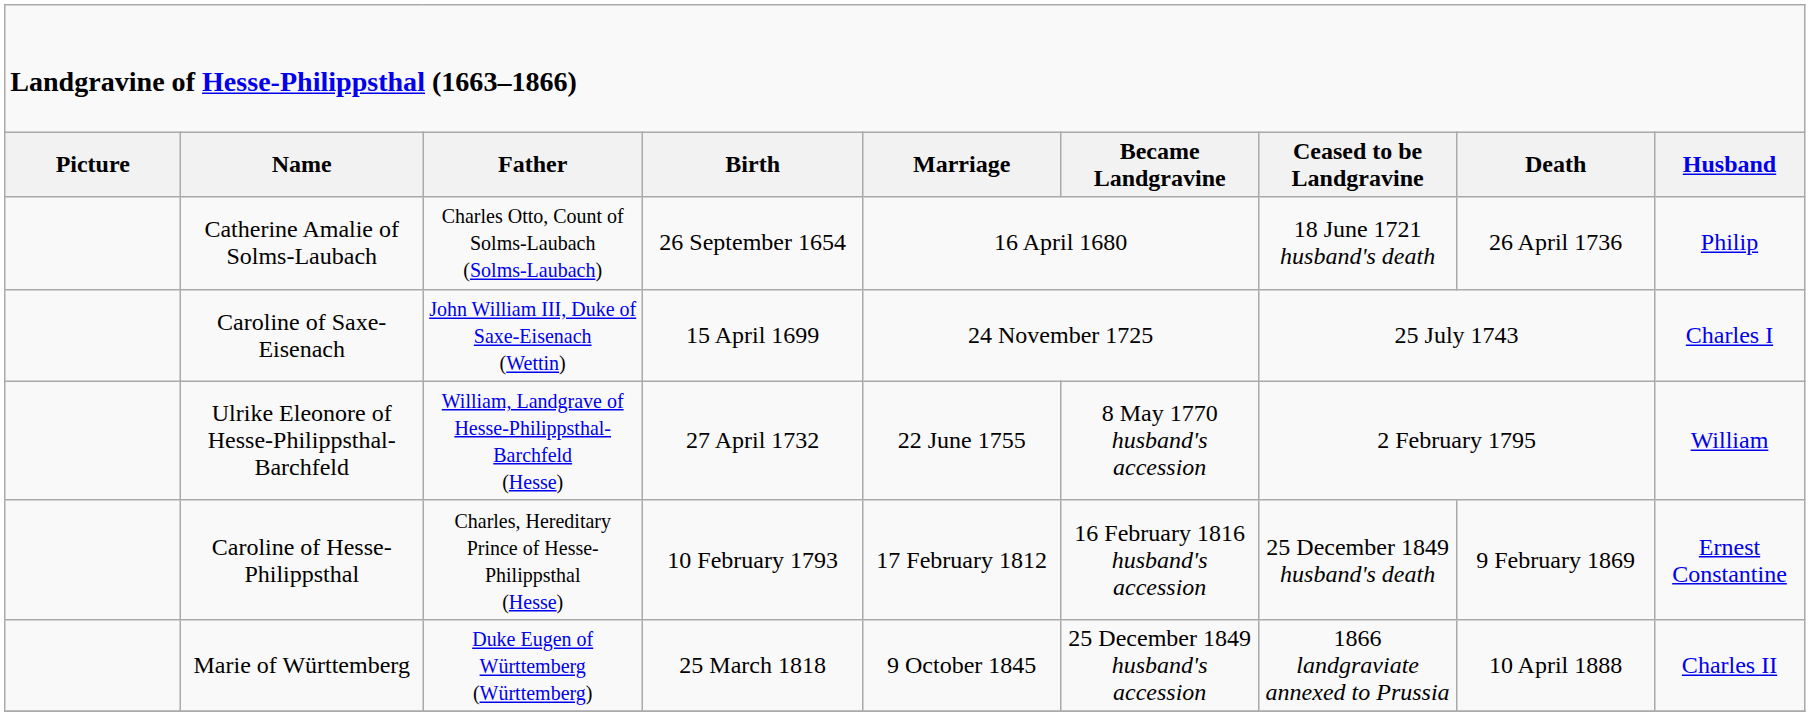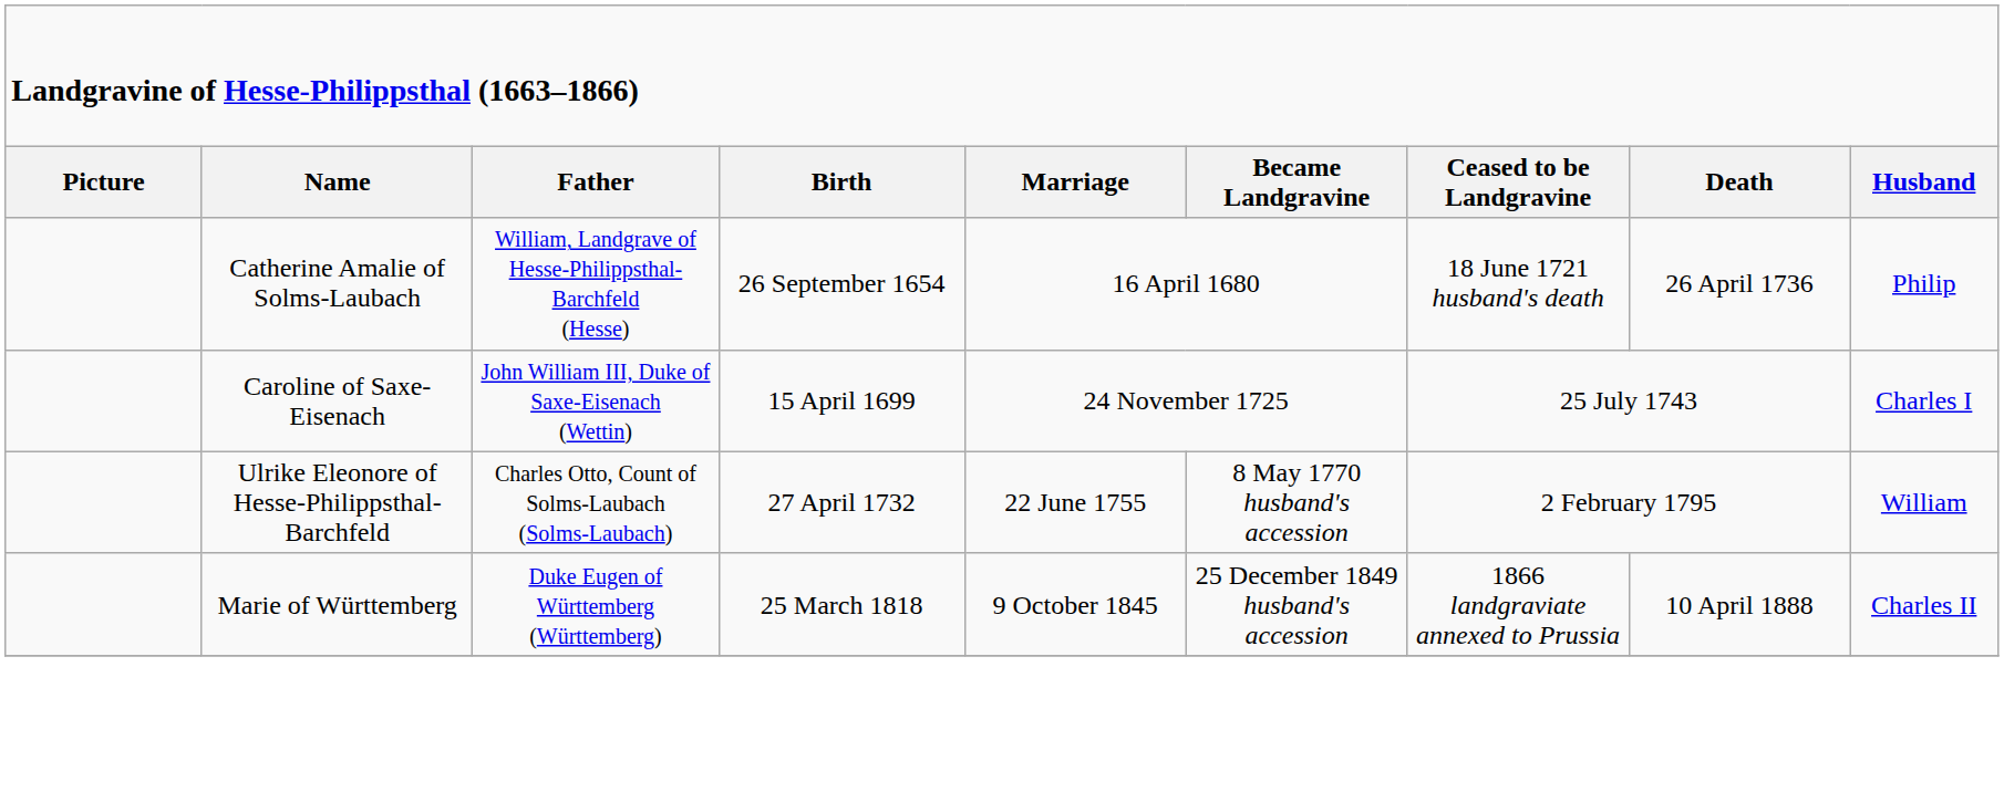Catherine Amalie of Solms-Laubach | column 3: Charles Otto, Count of Solms-Laubach (Solms-Laubach) -> William, Landgrave of Hesse-Philippsthal-Barchfeld (Hesse)
Ulrike Eleonore of Hesse-Philippsthal-Barchfeld | column 3: William, Landgrave of Hesse-Philippsthal-Barchfeld (Hesse) -> Charles Otto, Count of Solms-Laubach (Solms-Laubach)
- row: Caroline of Hesse-Philippsthal | Charles, Hereditary Prince of Hesse-Philippsthal (Hesse) | 10 February 1793 | 17 February 1812 | 16 February 1816 husband's accession | 25 December 1849 husband's death | 9 February 1869 | Ernest Constantine
